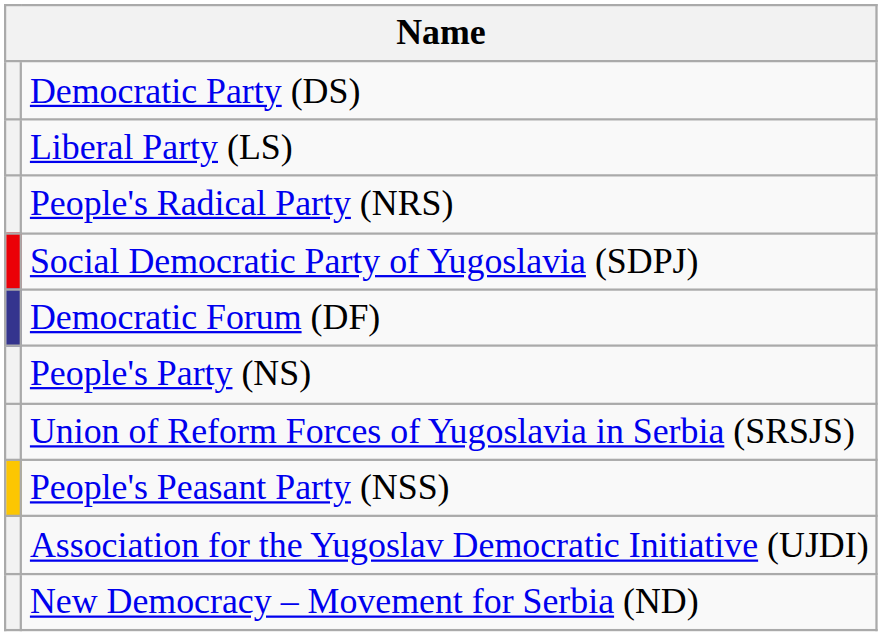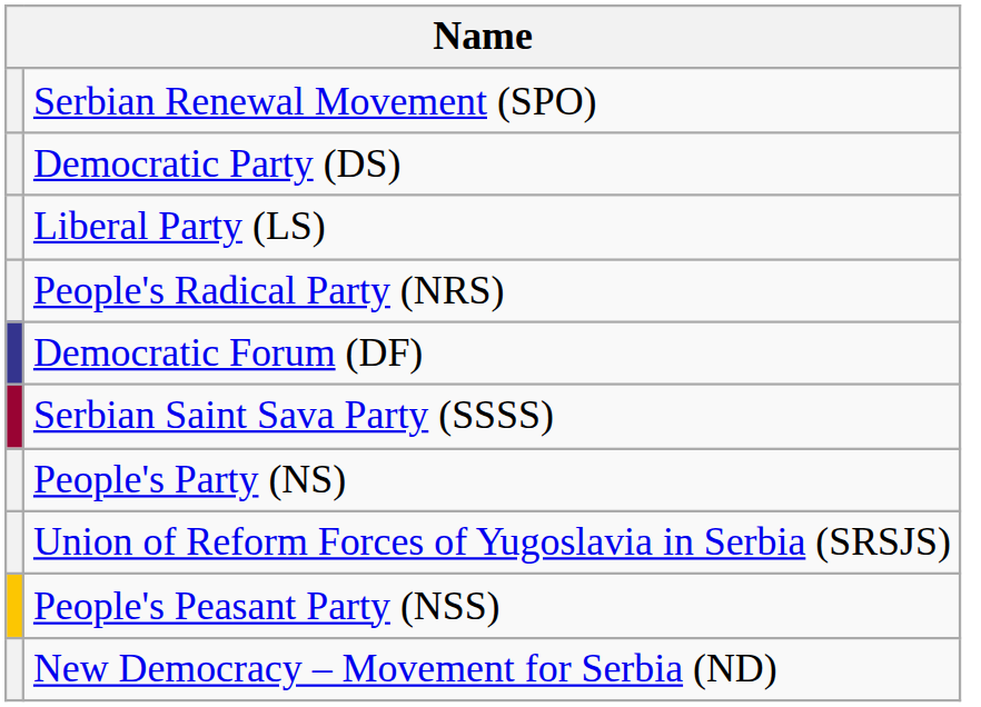+ row: Serbian Renewal Movement (SPO)
- row: Social Democratic Party of Yugoslavia (SDPJ)
+ row: Serbian Saint Sava Party (SSSS)
- row: Association for the Yugoslav Democratic Initiative (UJDI)
